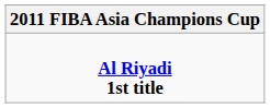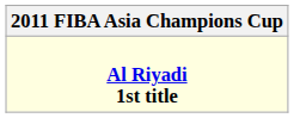row 2 | column 1: no background -> lightyellow background
